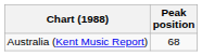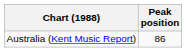Australia (Kent Music Report) | Peak position: 68 -> 86
